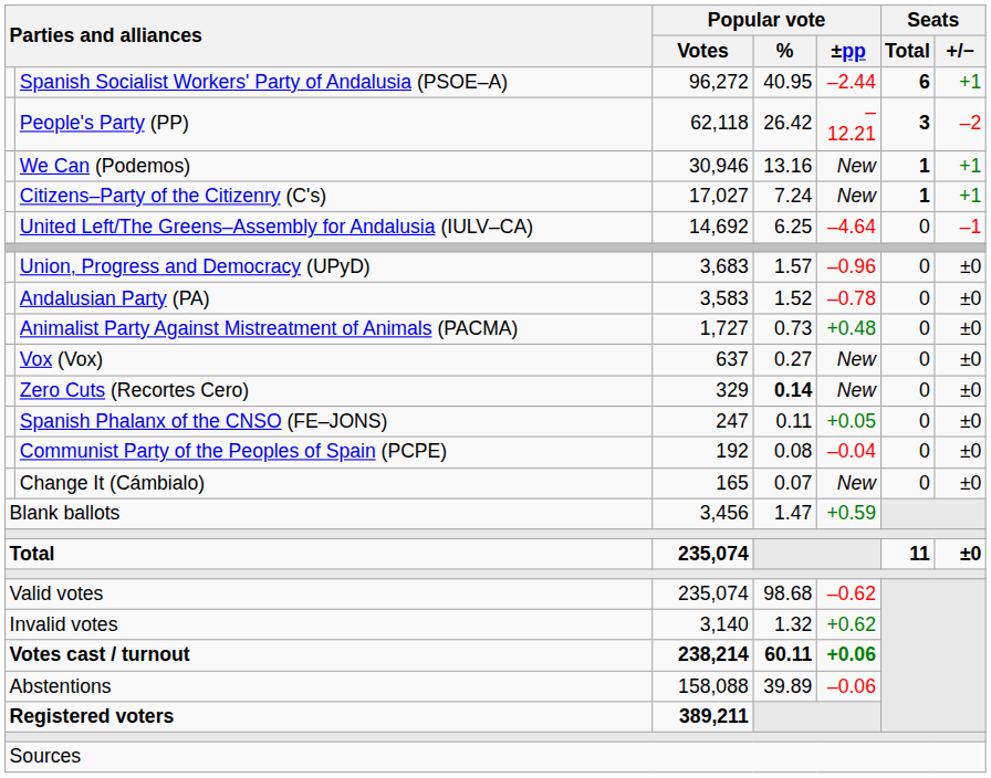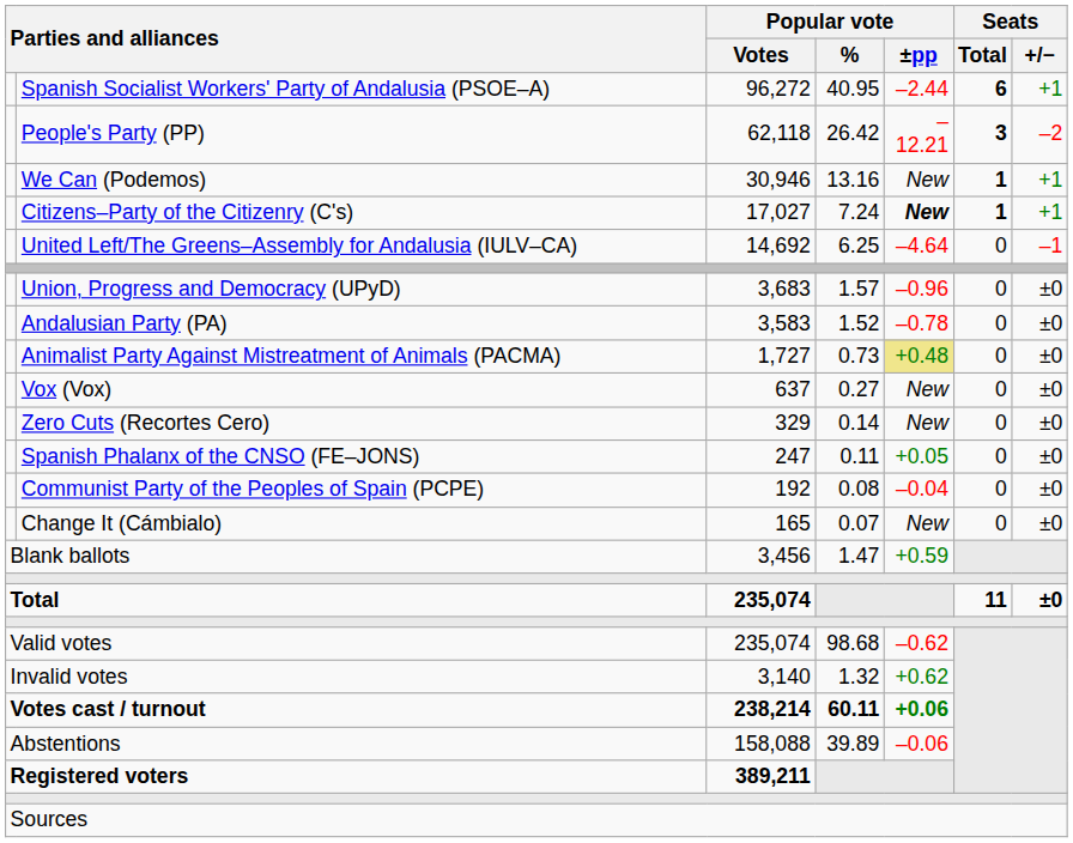Citizens–Party of the Citizenry (C's) | Popular vote / ±pp: normal -> bold
Animalist Party Against Mistreatment of Animals (PACMA) | Popular vote / ±pp: no background -> khaki background
Zero Cuts (Recortes Cero) | Popular vote / %: bold -> normal
